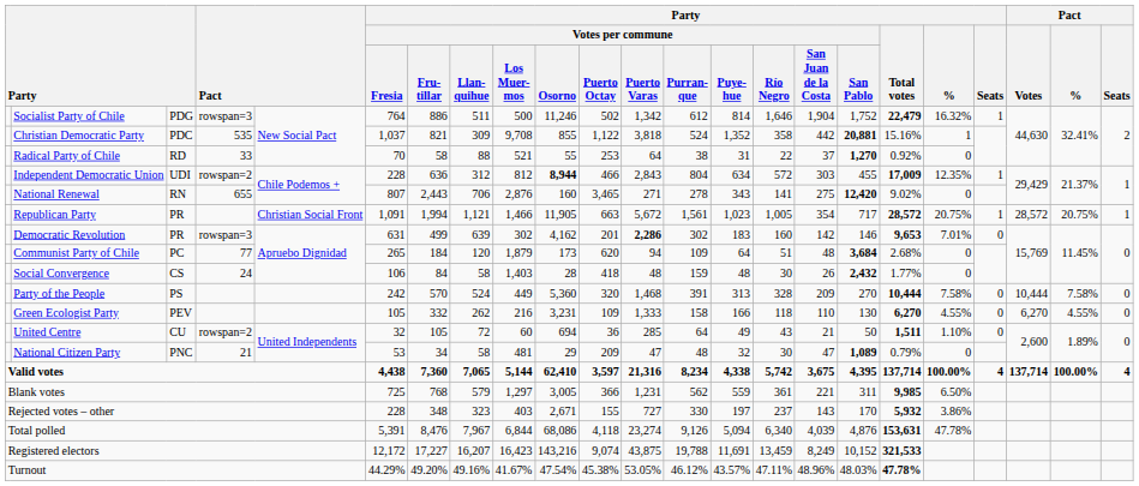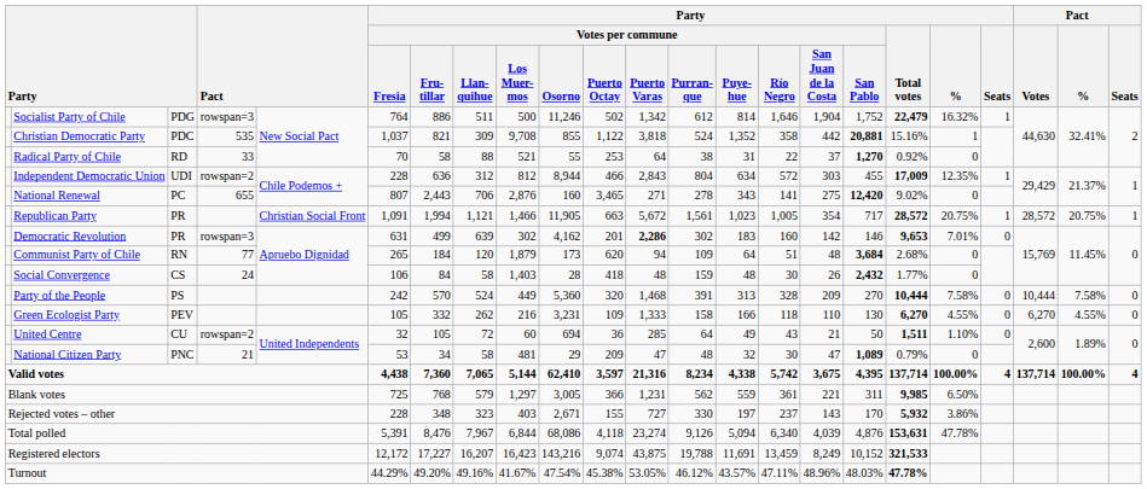Independent Democratic Union | Party / Votes per commune / Osorno: bold -> normal
National Renewal | column 3: RN -> PC
Communist Party of Chile | column 3: PC -> RN
